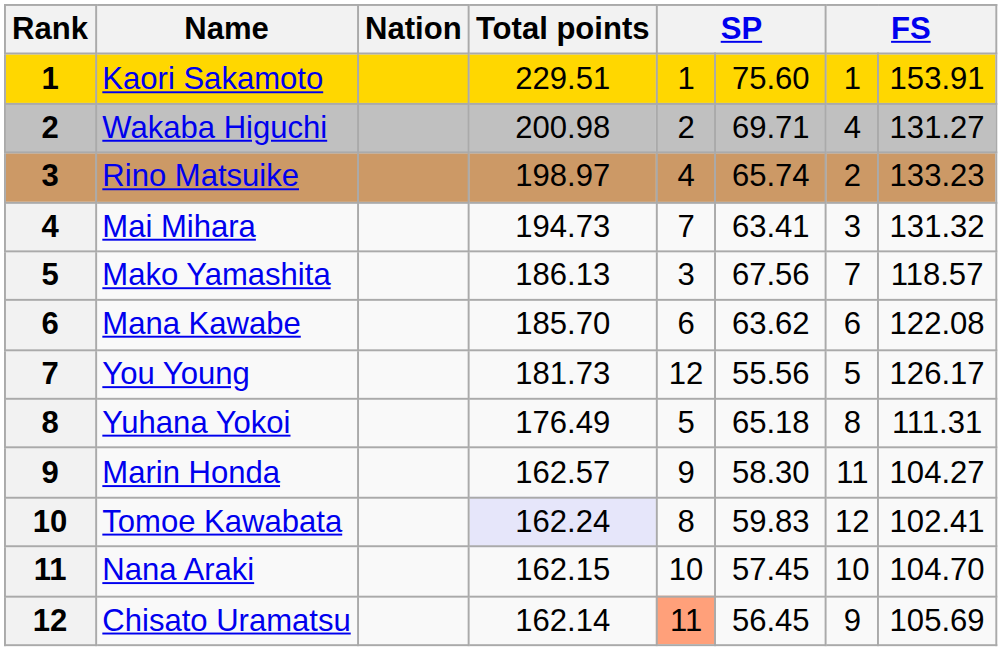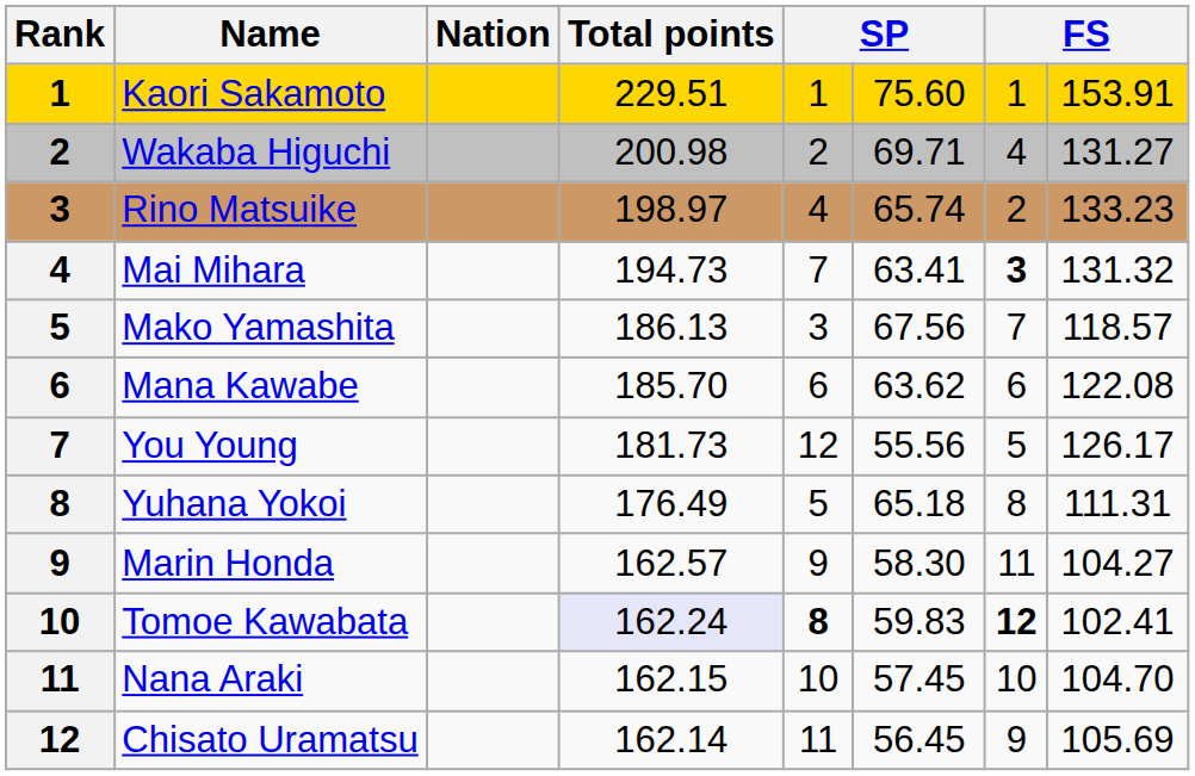Mai Mihara | column 7: normal -> bold
Tomoe Kawabata | column 5: normal -> bold
Tomoe Kawabata | column 7: normal -> bold
Chisato Uramatsu | column 5: lightsalmon background -> no background
